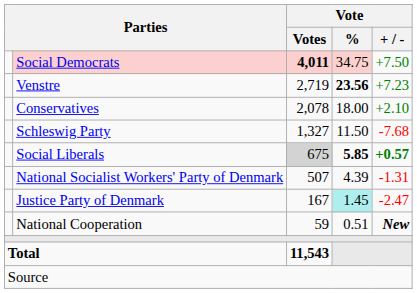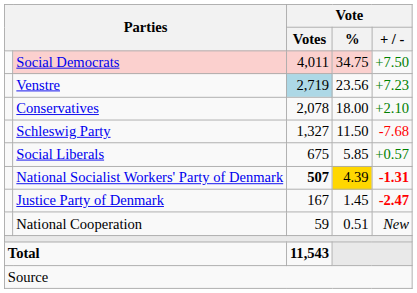Social Democrats | Vote / Votes: bold -> normal
Venstre | Vote / Votes: no background -> lightblue background
Venstre | Vote / %: bold -> normal
Social Liberals | Vote / Votes: lightgrey background -> no background
Social Liberals | Vote / %: bold -> normal
Social Liberals | Vote / + / -: bold -> normal
National Socialist Workers' Party of Denmark | Vote / Votes: normal -> bold
National Socialist Workers' Party of Denmark | Vote / %: no background -> gold background
National Socialist Workers' Party of Denmark | Vote / + / -: normal -> bold
Justice Party of Denmark | Vote / %: paleturquoise background -> no background
Justice Party of Denmark | Vote / + / -: normal -> bold
National Cooperation | Vote / + / -: bold -> normal
